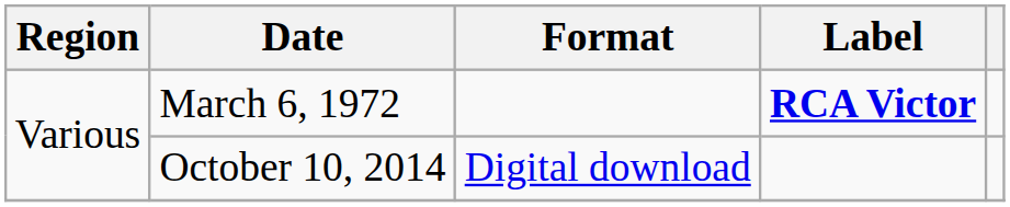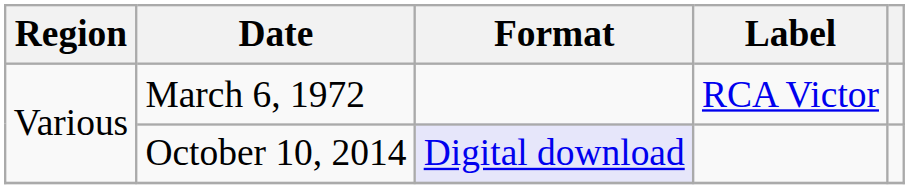March 6, 1972 | Label: bold -> normal
October 10, 2014 | Format: no background -> lavender background
